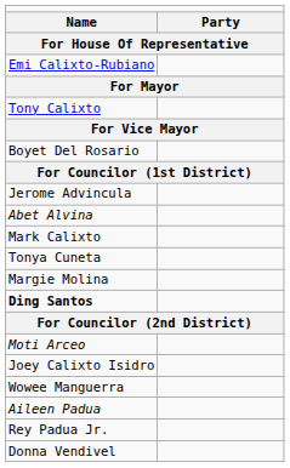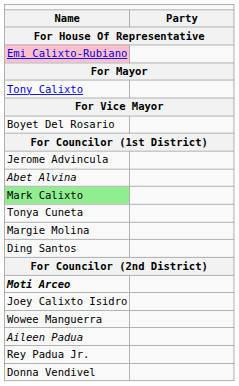Emi Calixto-Rubiano | column 1: no background -> pink background
Mark Calixto | column 1: no background -> lightgreen background
Ding Santos | column 1: bold -> normal
Moti Arceo | column 1: normal -> bold
